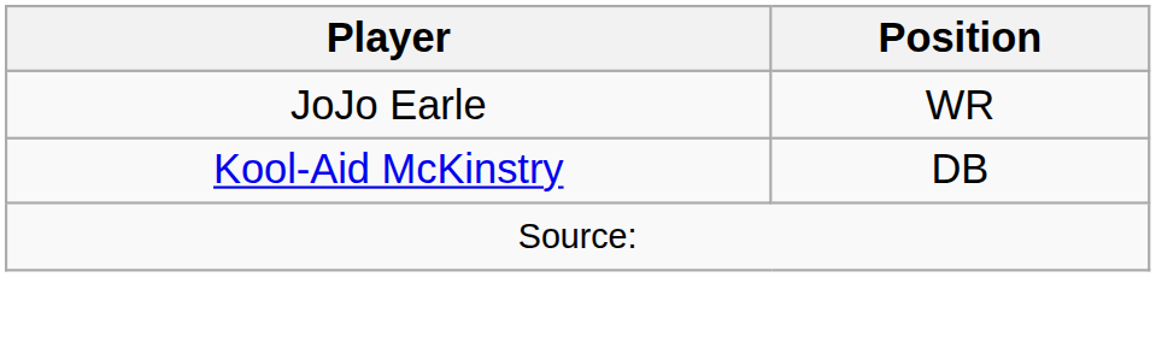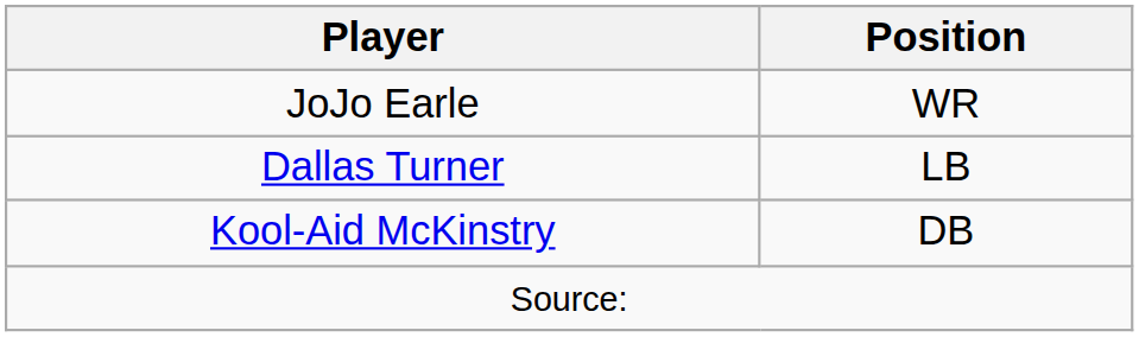+ row: Dallas Turner | LB
